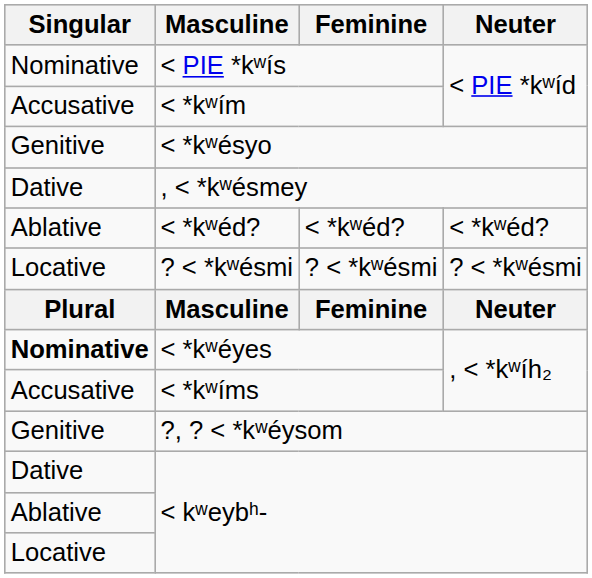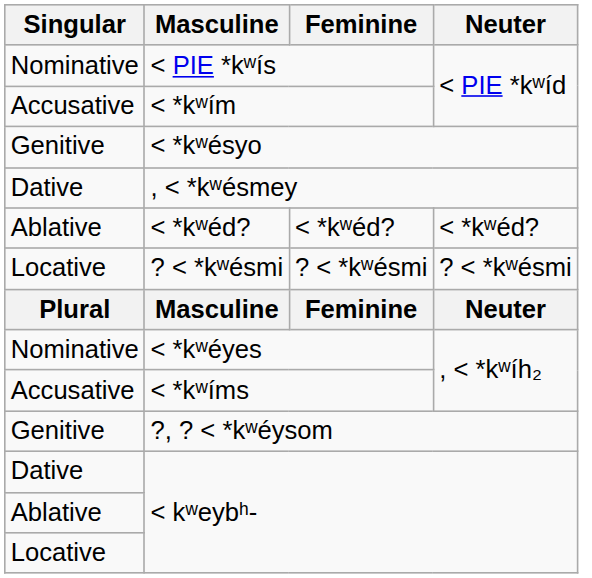< *kʷéyes | Singular: bold -> normal
